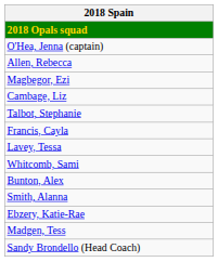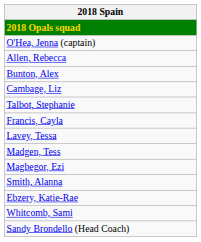row 5 | column 1: Magbegor, Ezi -> Bunton, Alex
row 10 | column 1: Whitcomb, Sami -> Madgen, Tess
row 11 | column 1: Bunton, Alex -> Magbegor, Ezi
row 14 | column 1: Madgen, Tess -> Whitcomb, Sami
